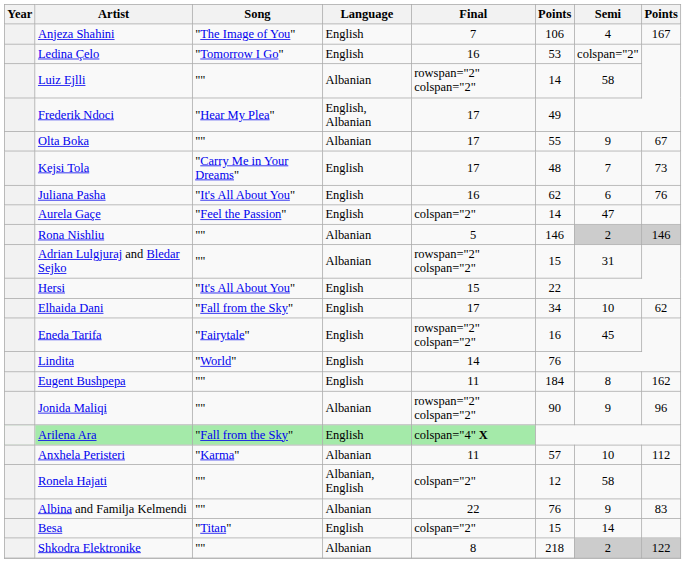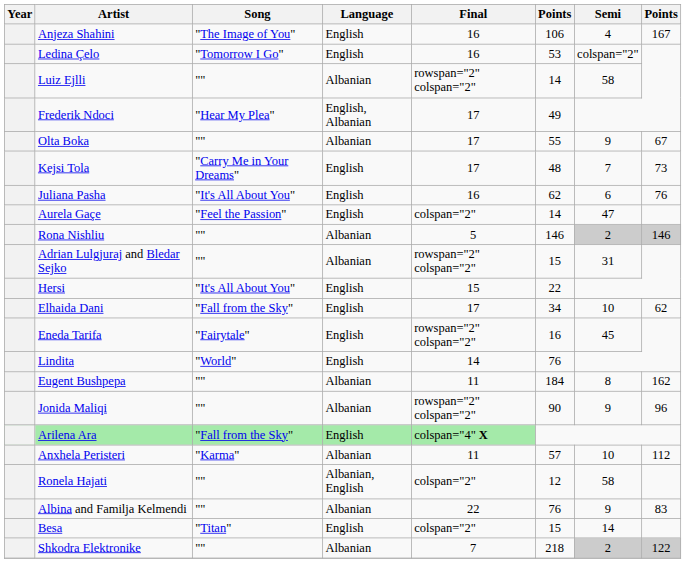Anjeza Shahini | Final: 7 -> 16
Eugent Bushpepa | Language: English -> Albanian
Shkodra Elektronike | Final: 8 -> 7
